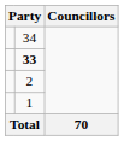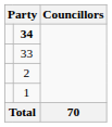34 | column 2: normal -> bold
33 | column 2: bold -> normal
